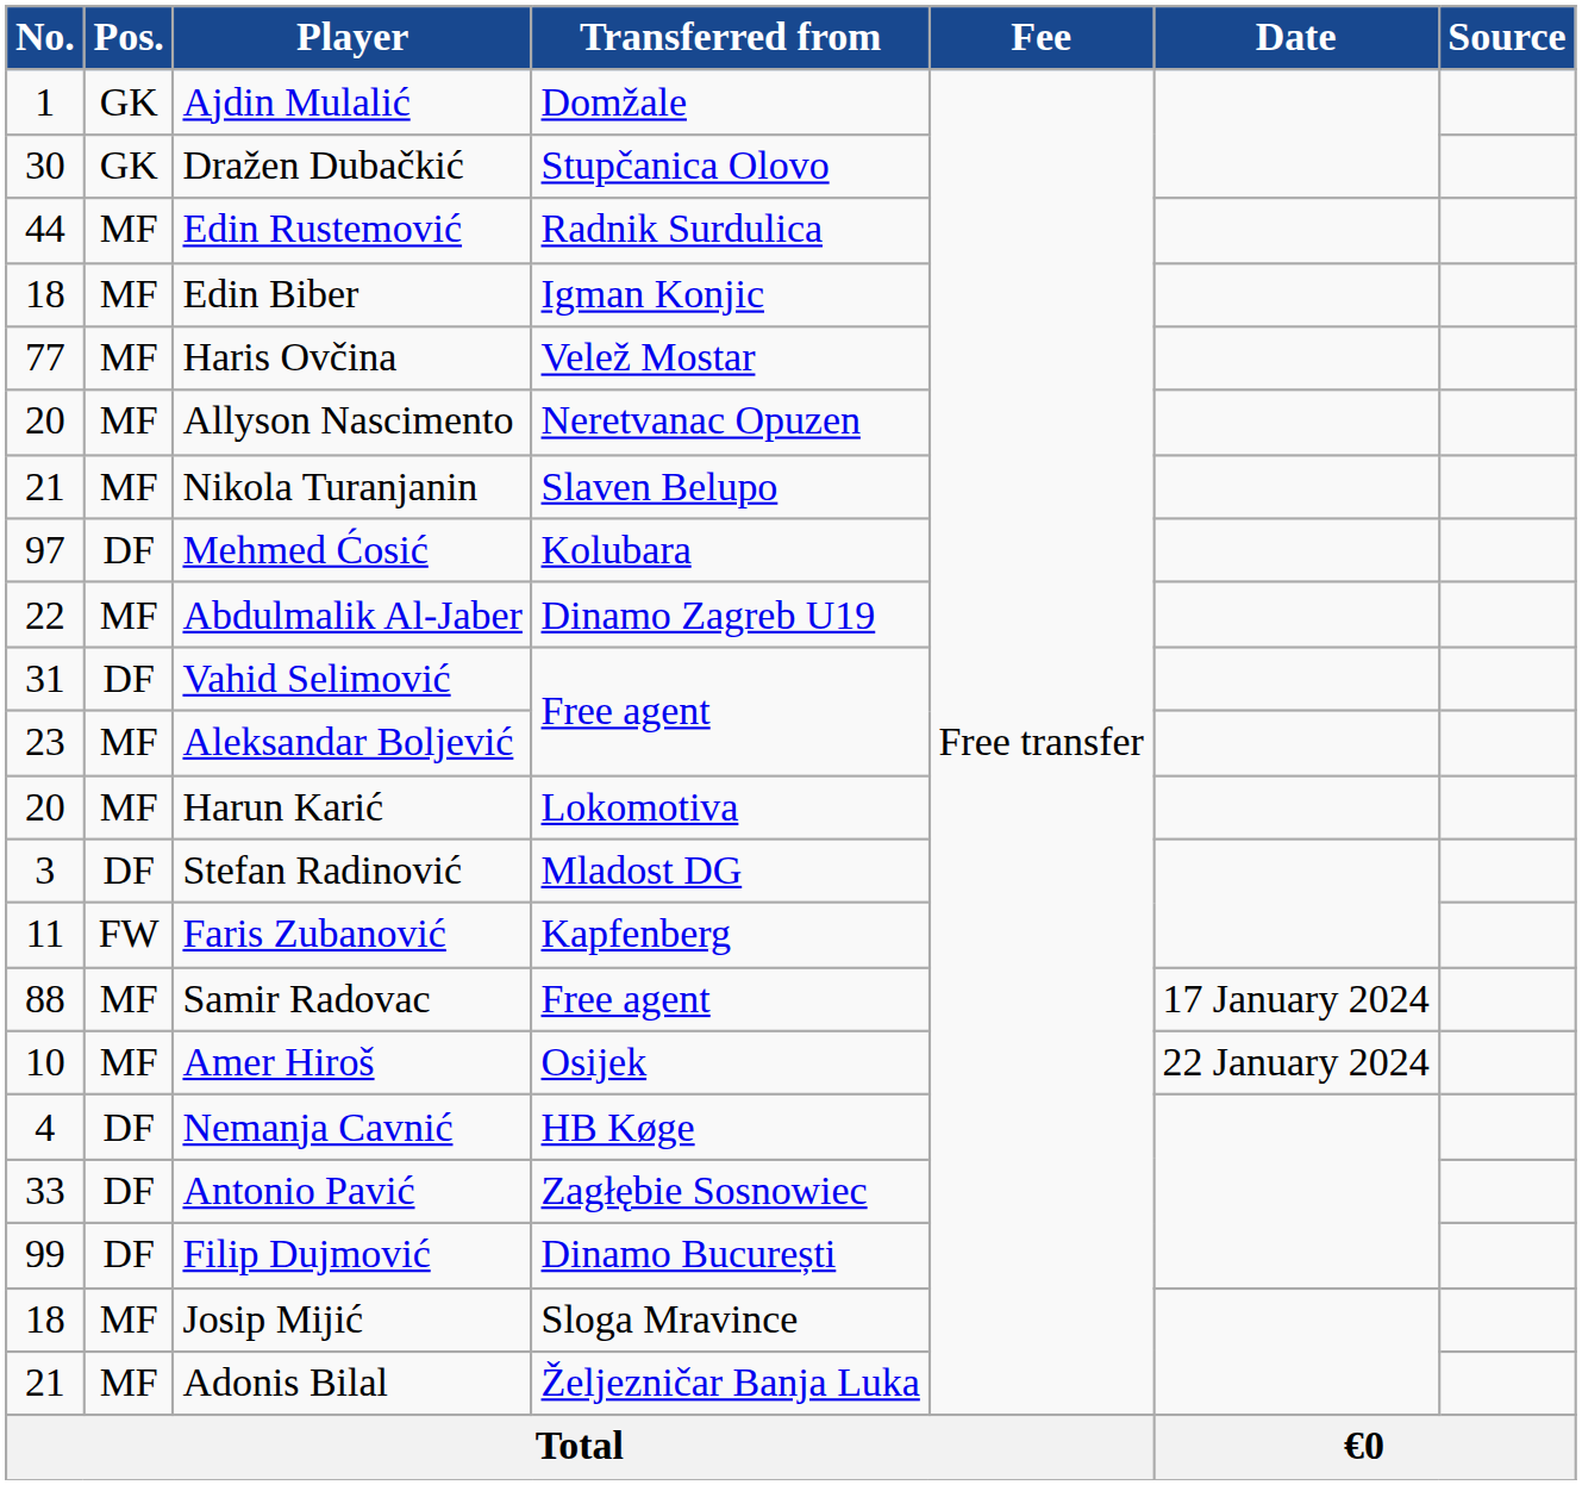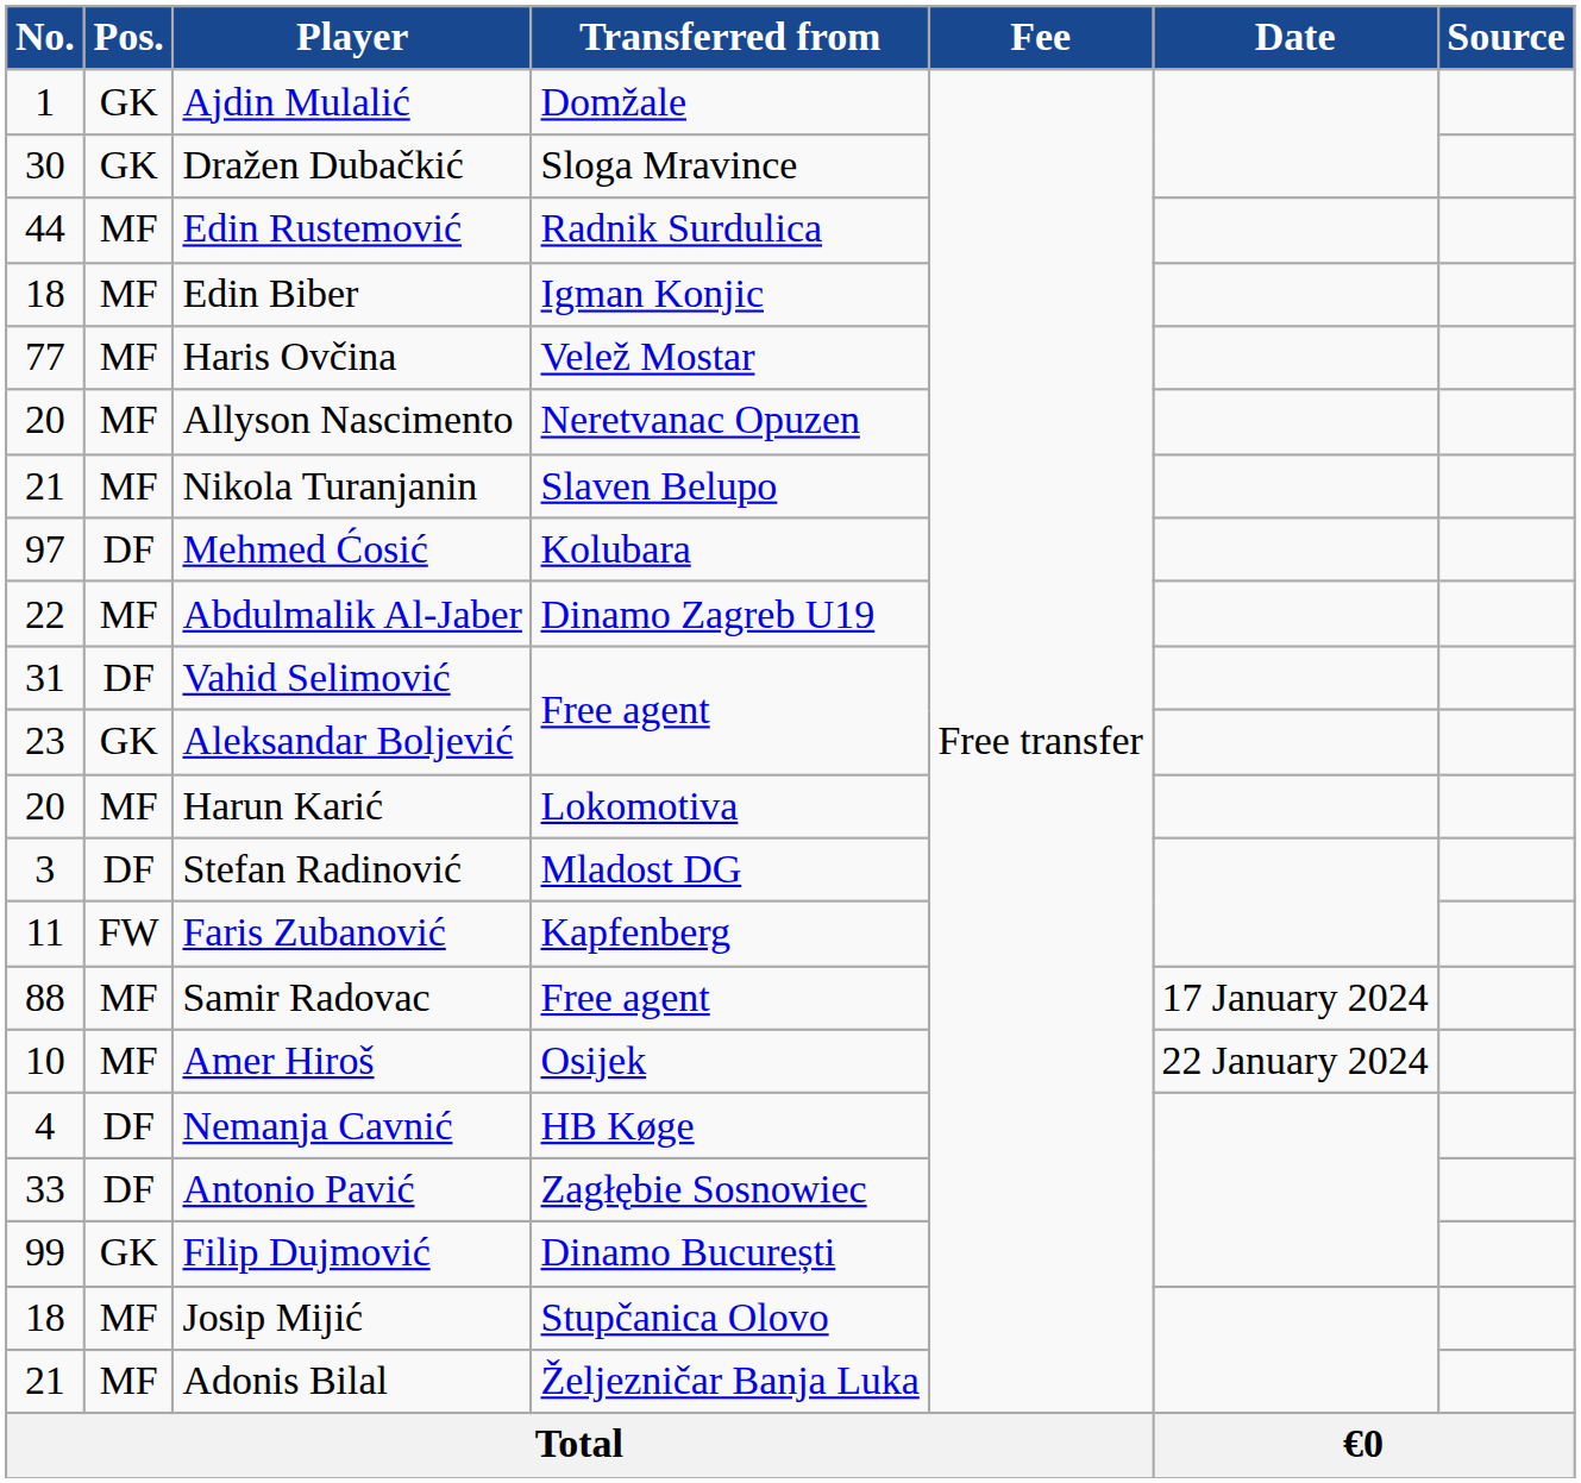Dražen Dubačkić | Transferred from: Stupčanica Olovo -> Sloga Mravince
Aleksandar Boljević | Pos.: MF -> GK
Filip Dujmović | Pos.: DF -> GK
Josip Mijić | Transferred from: Sloga Mravince -> Stupčanica Olovo
